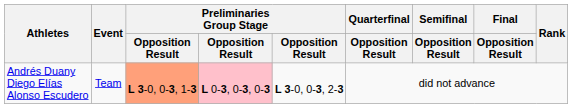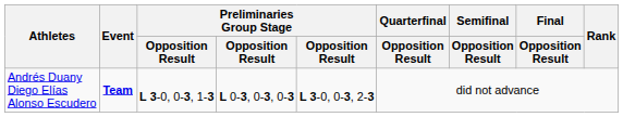Andrés Duany Diego Elías Alonso Escudero | Event: normal -> bold
Andrés Duany Diego Elías Alonso Escudero | column 3: lightsalmon background -> no background
Andrés Duany Diego Elías Alonso Escudero | column 4: pink background -> no background
